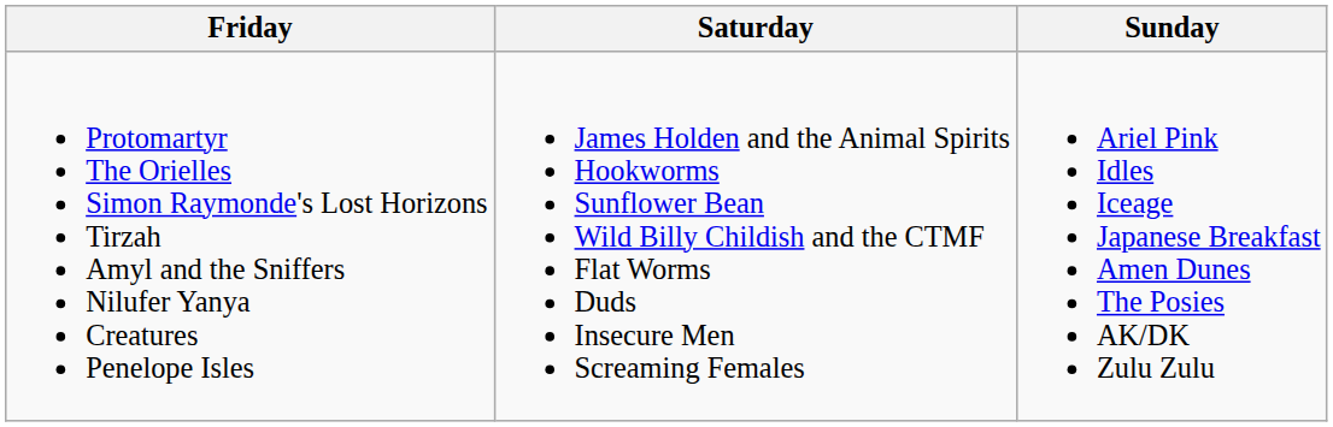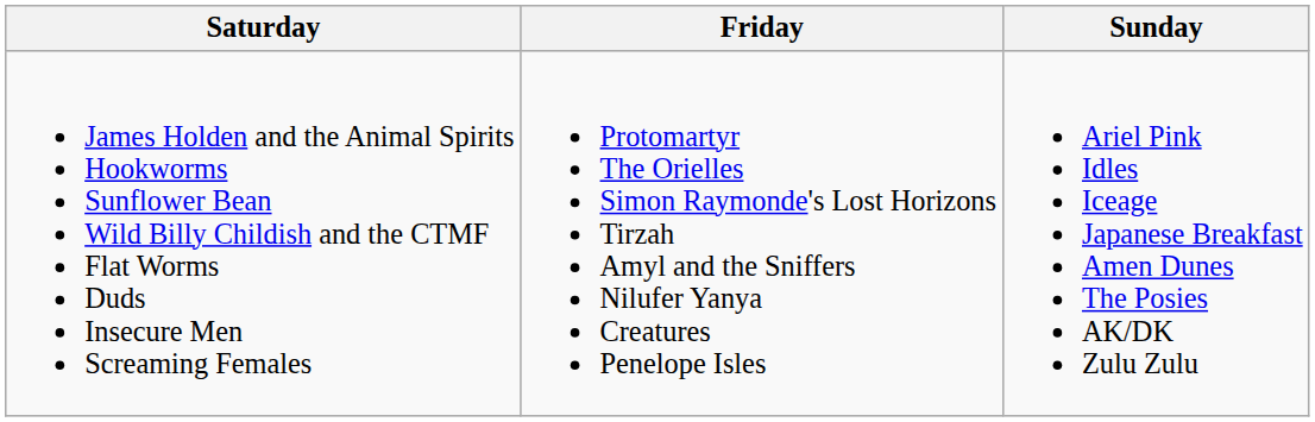columns swapped: Friday <-> Saturday
